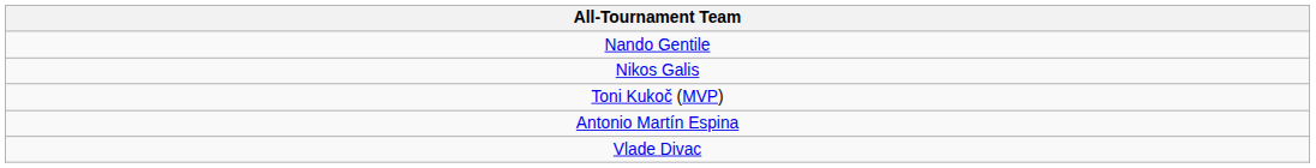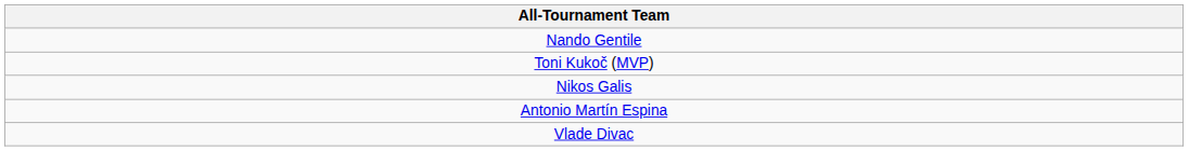row 3 | column 1: Nikos Galis -> Toni Kukoč (MVP)
row 4 | column 1: Toni Kukoč (MVP) -> Nikos Galis
